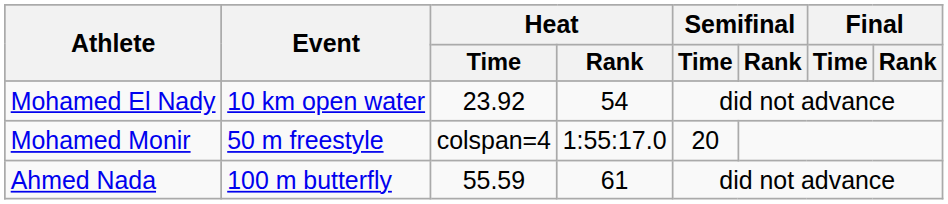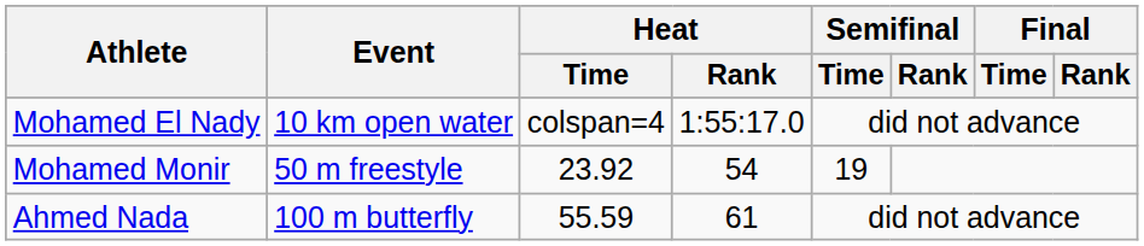Mohamed El Nady | Heat / Time: 23.92 -> colspan=4
Mohamed El Nady | Heat / Rank: 54 -> 1:55:17.0
Mohamed Monir | Heat / Time: colspan=4 -> 23.92
Mohamed Monir | Heat / Rank: 1:55:17.0 -> 54
Mohamed Monir | Semifinal / Time: 20 -> 19
